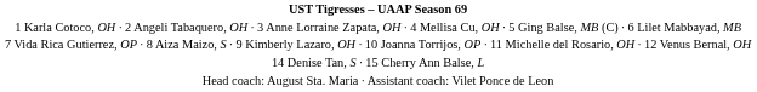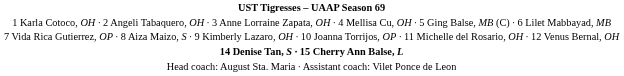row 4 | column 1: normal -> bold
